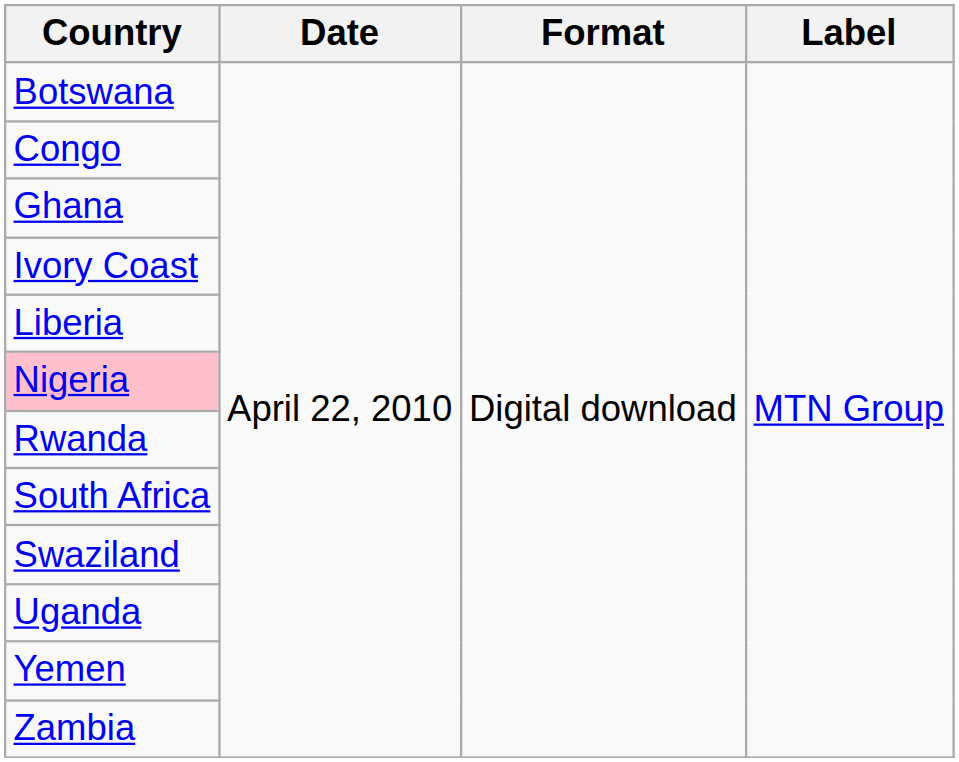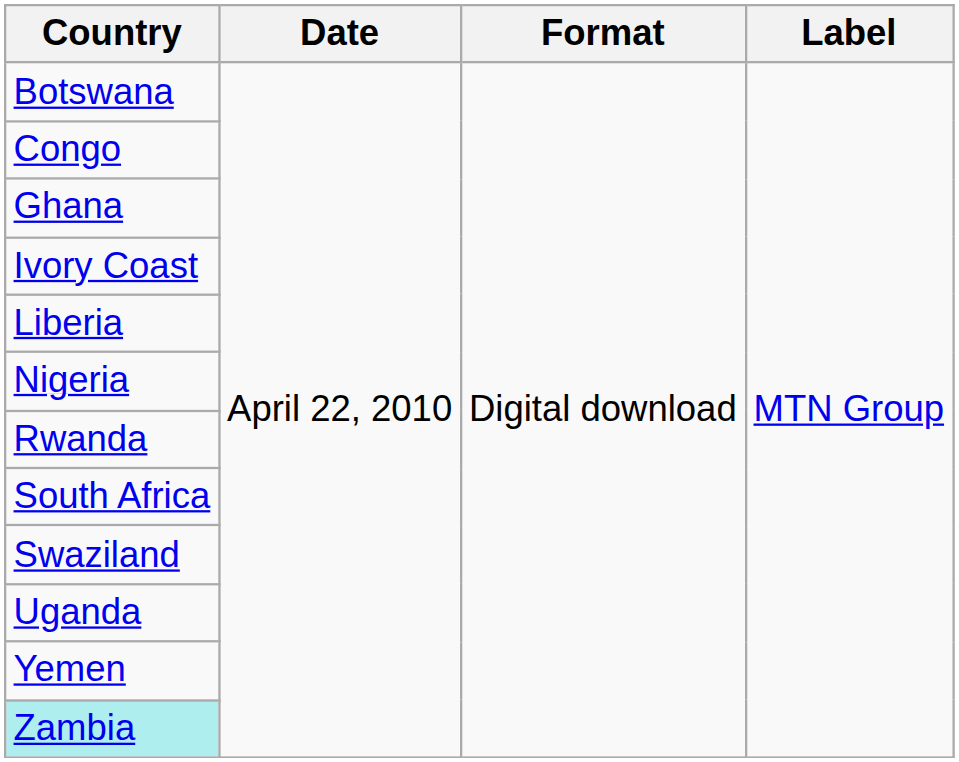Nigeria | Country: pink background -> no background
Zambia | Country: no background -> paleturquoise background
